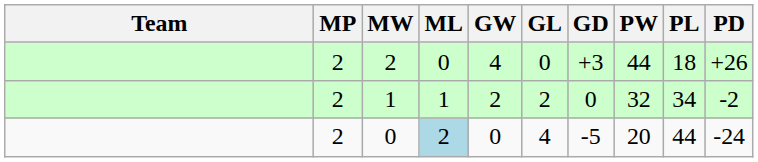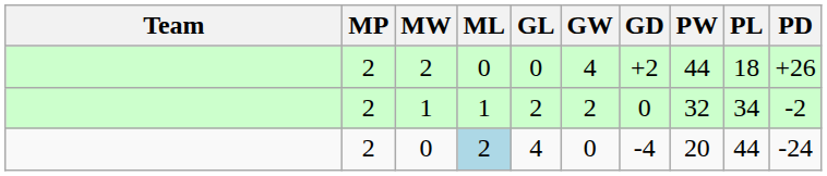columns swapped: GW <-> GL
row 2 | GD: +3 -> +2
row 4 | GD: -5 -> -4
